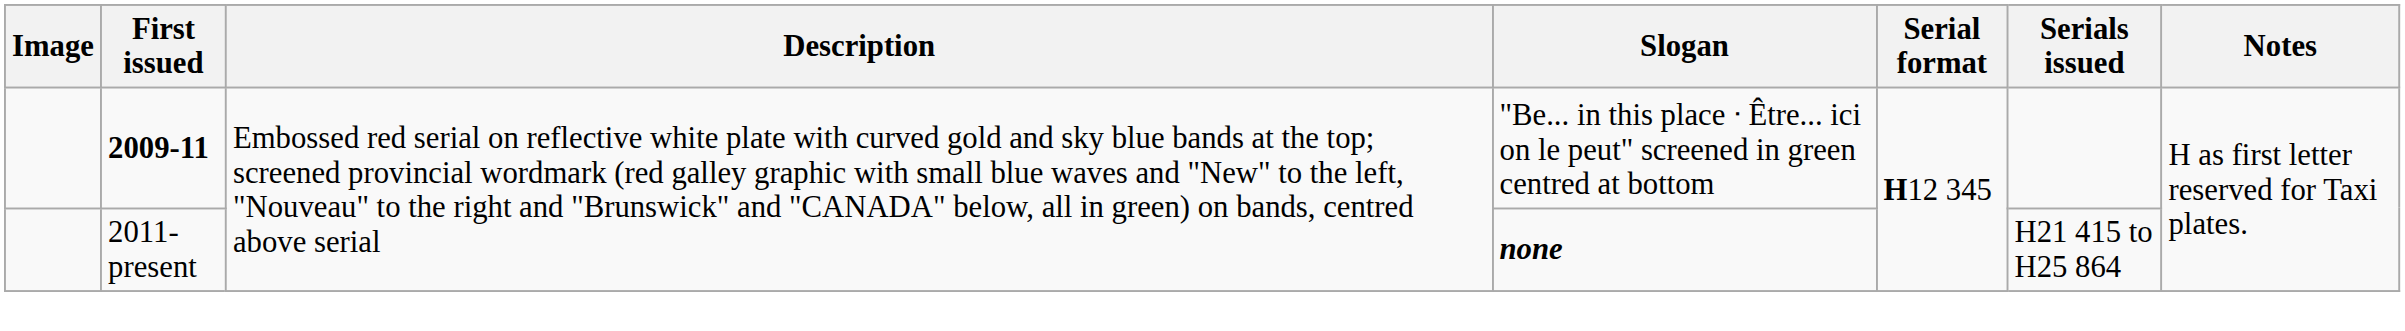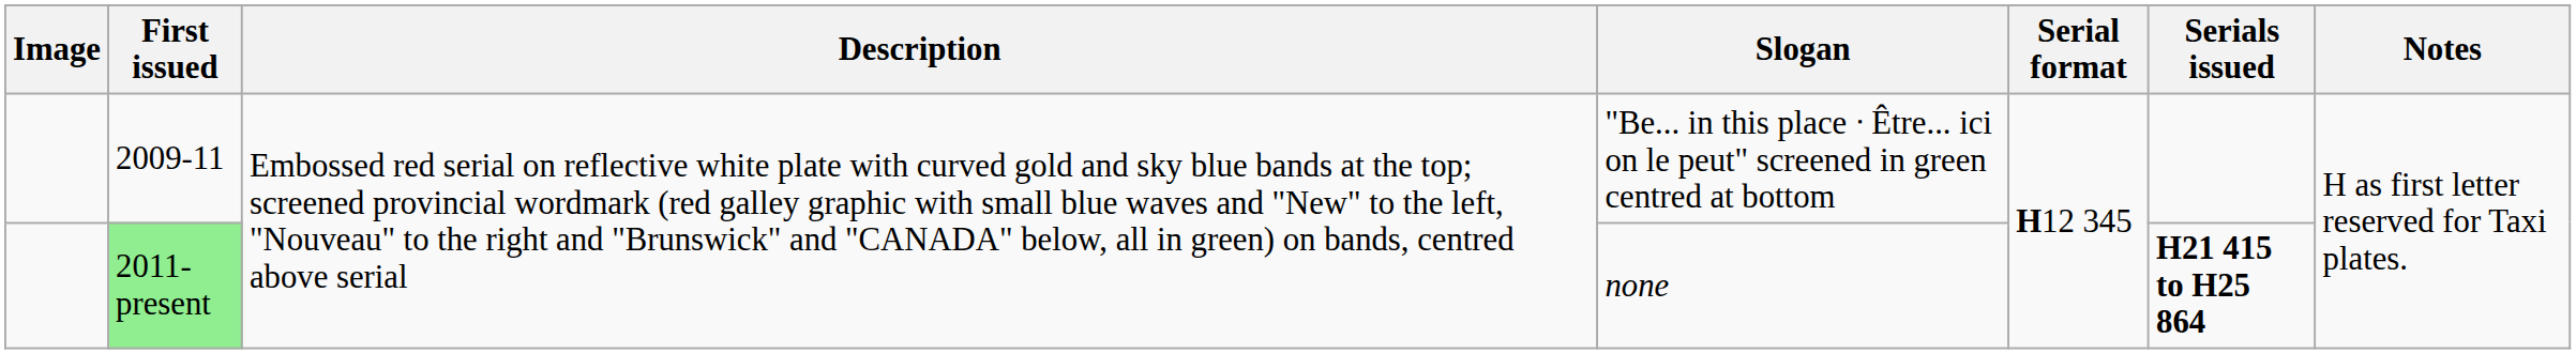row 2 | First issued: bold -> normal
row 3 | First issued: no background -> lightgreen background
row 3 | Slogan: bold -> normal
row 3 | Serials issued: normal -> bold
